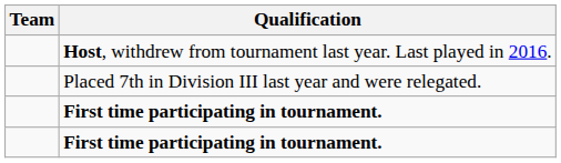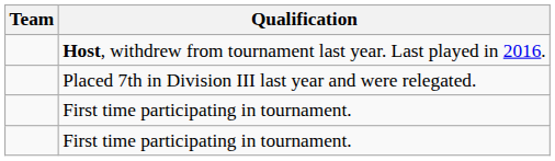row 4 | Qualification: bold -> normal
row 5 | Qualification: bold -> normal
